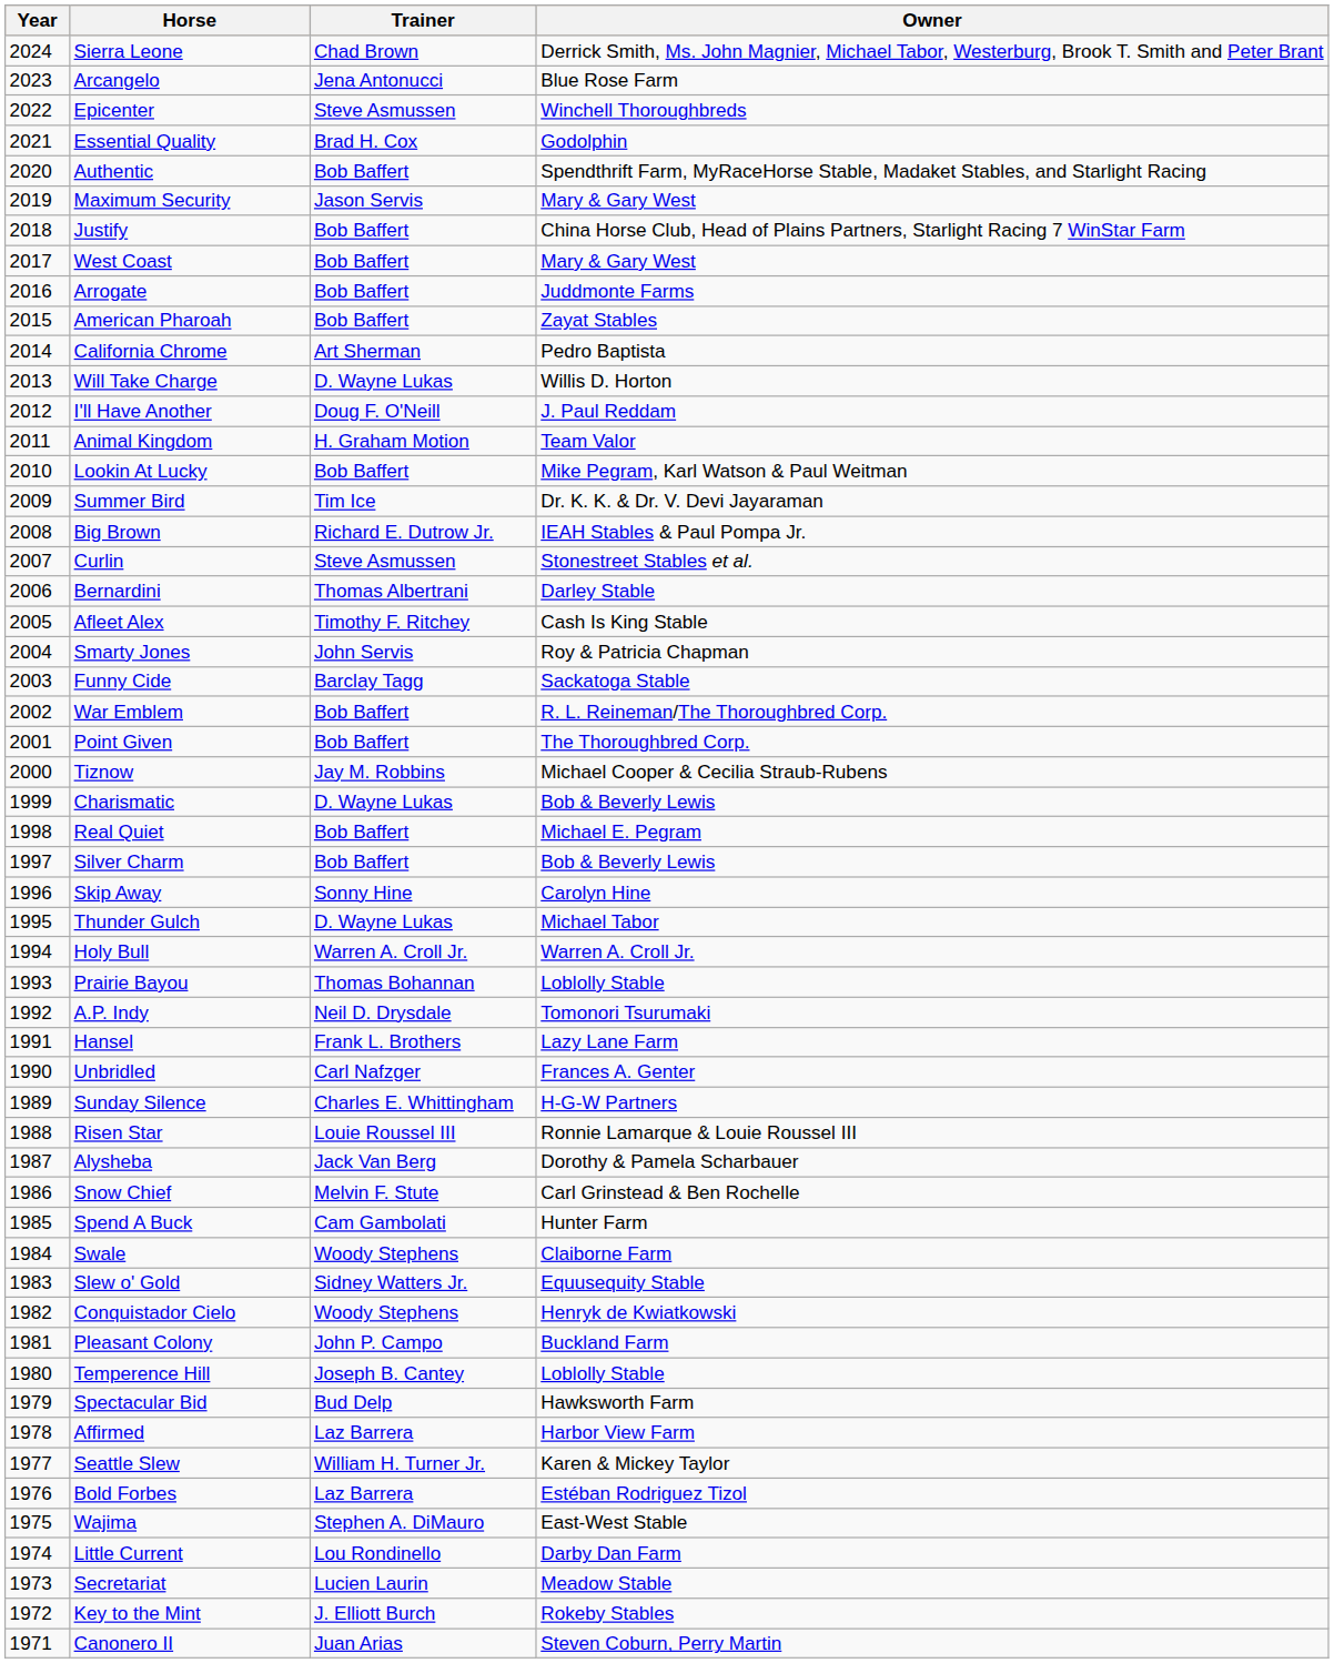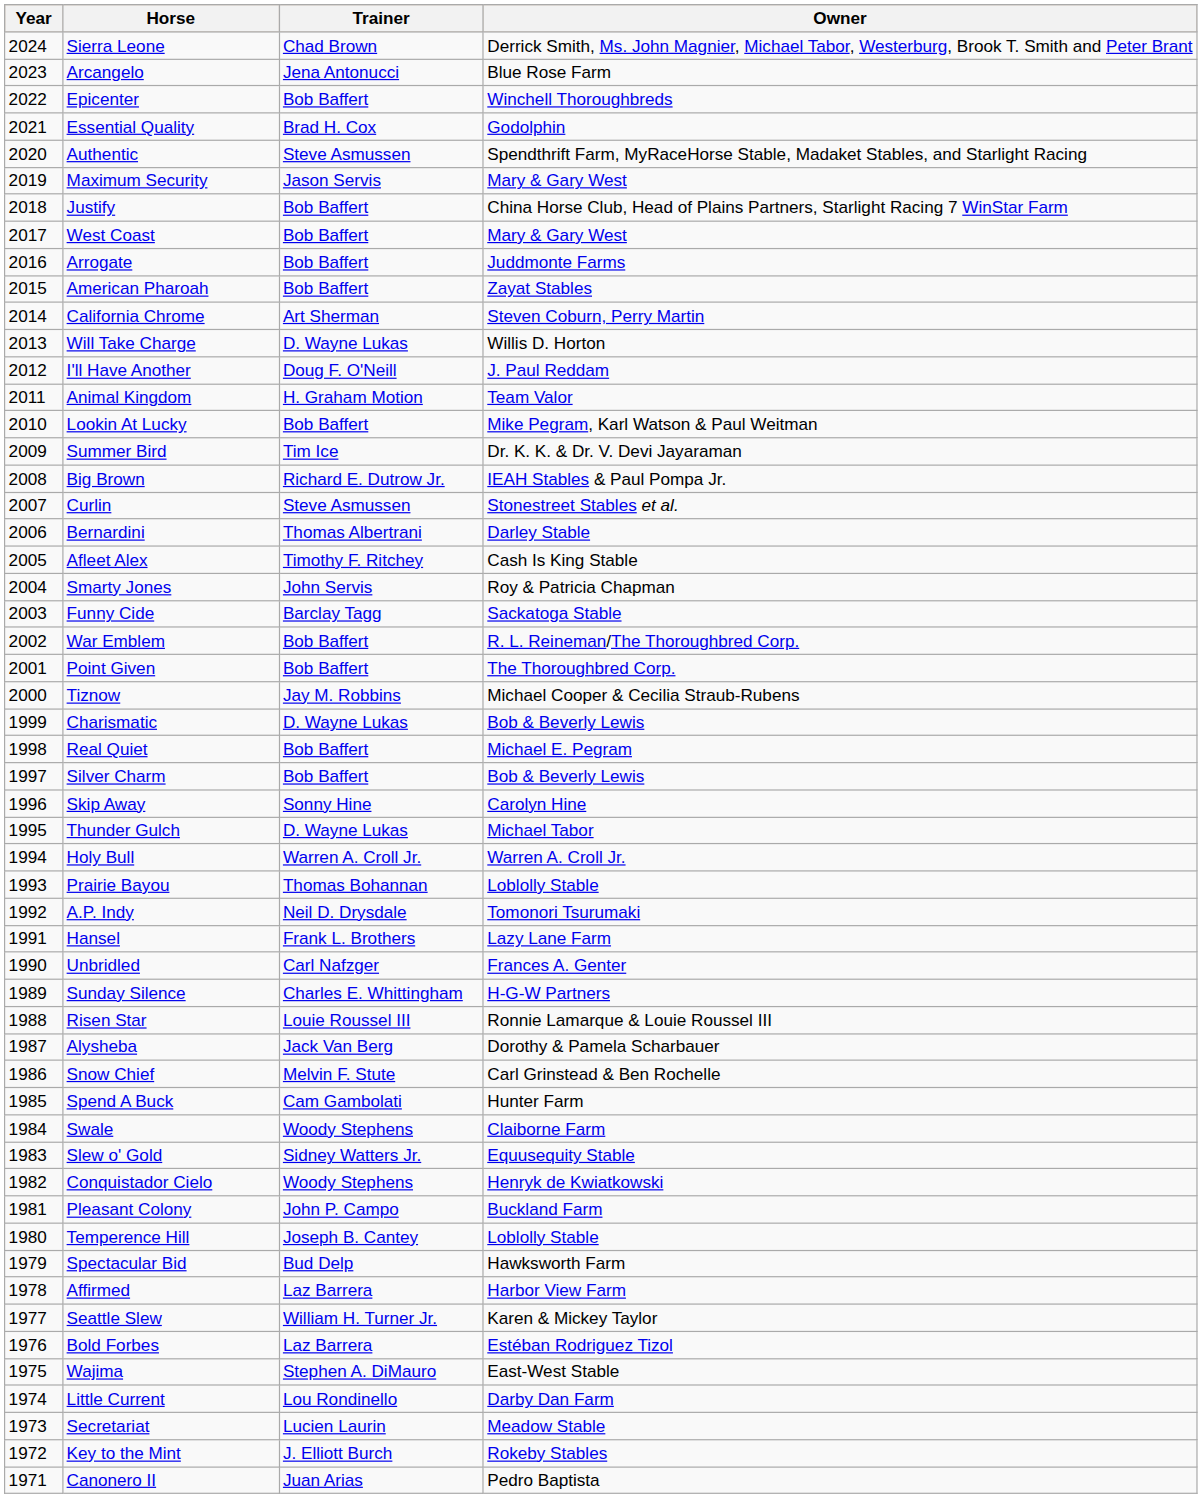Epicenter | Trainer: Steve Asmussen -> Bob Baffert
Authentic | Trainer: Bob Baffert -> Steve Asmussen
California Chrome | Owner: Pedro Baptista -> Steven Coburn, Perry Martin
Canonero II | Owner: Steven Coburn, Perry Martin -> Pedro Baptista
